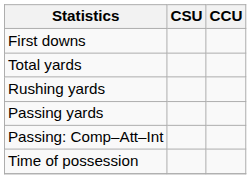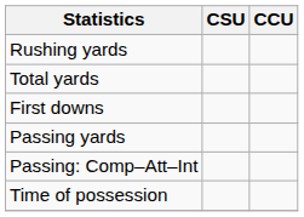rows swapped: First downs <-> Rushing yards
